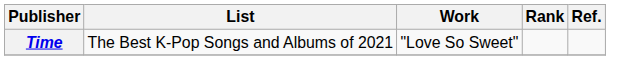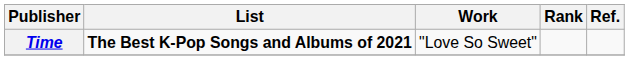Time | List: normal -> bold
